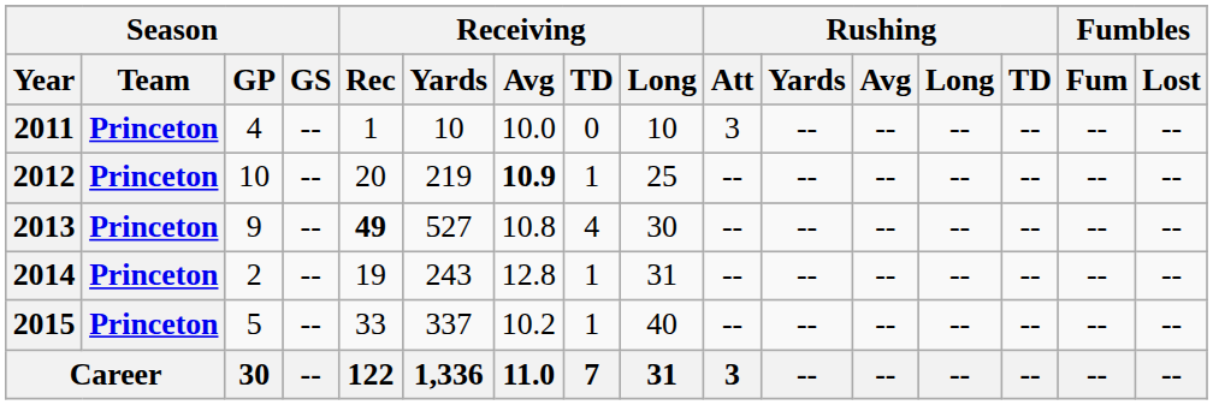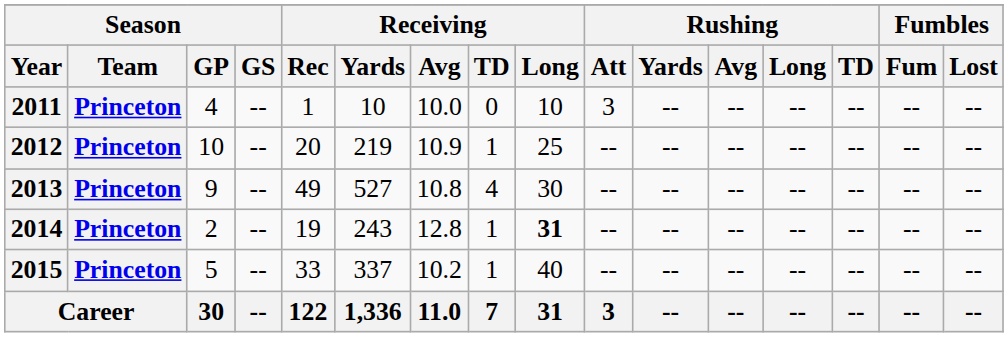2012 | Receiving / Avg: bold -> normal
2013 | Receiving / Rec: bold -> normal
2014 | Receiving / Long: normal -> bold
